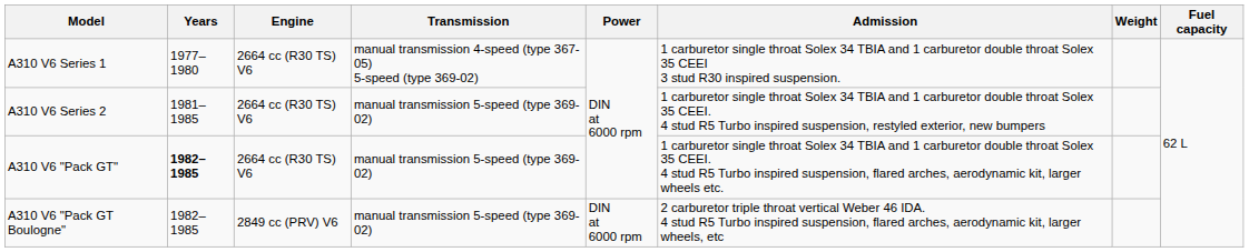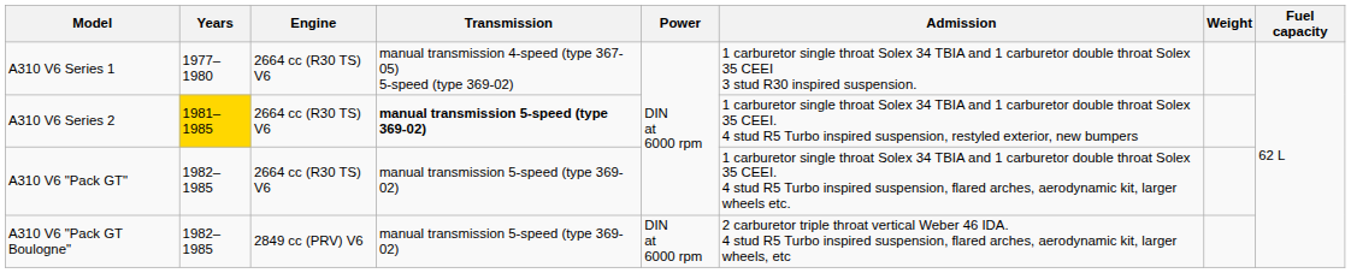A310 V6 Series 2 | Years: no background -> gold background
A310 V6 Series 2 | Transmission: normal -> bold
A310 V6 "Pack GT" | Years: bold -> normal
